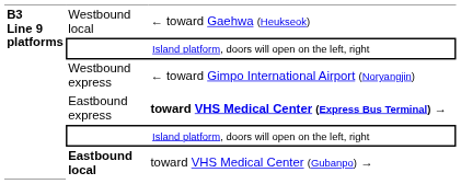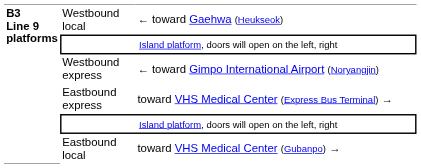Eastbound express | column 3: bold -> normal
Eastbound local | column 2: bold -> normal
